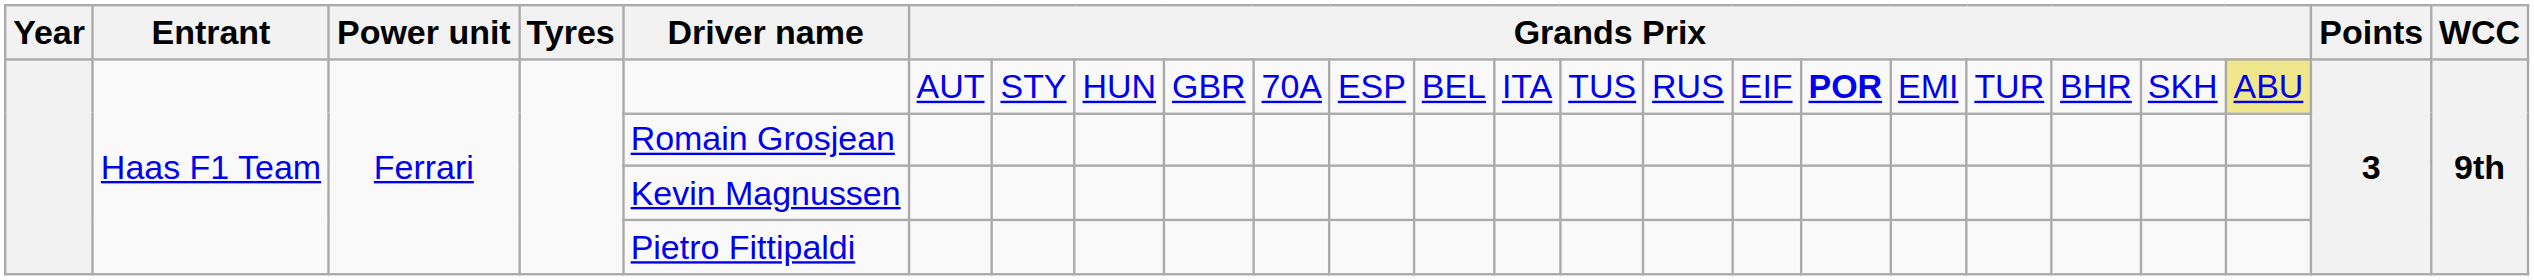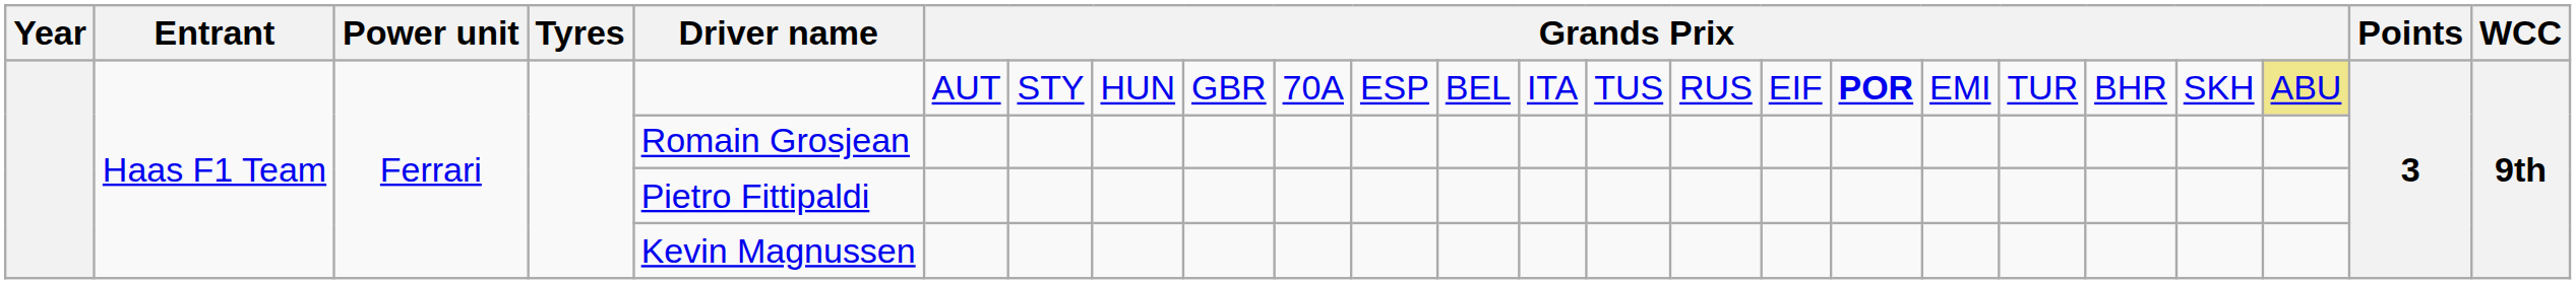row 4 | Driver name: Kevin Magnussen -> Pietro Fittipaldi
row 5 | Driver name: Pietro Fittipaldi -> Kevin Magnussen
